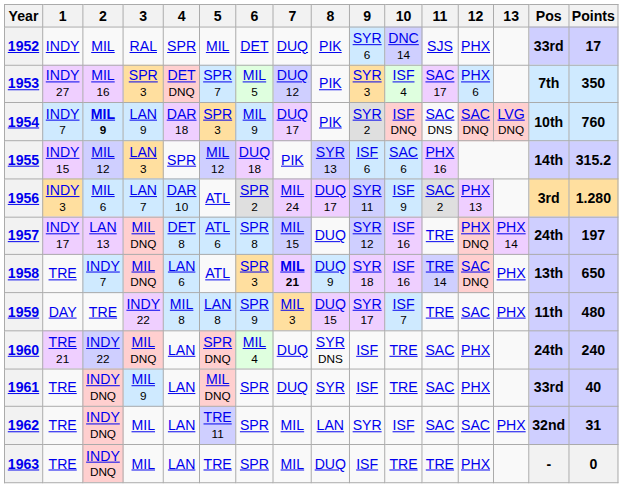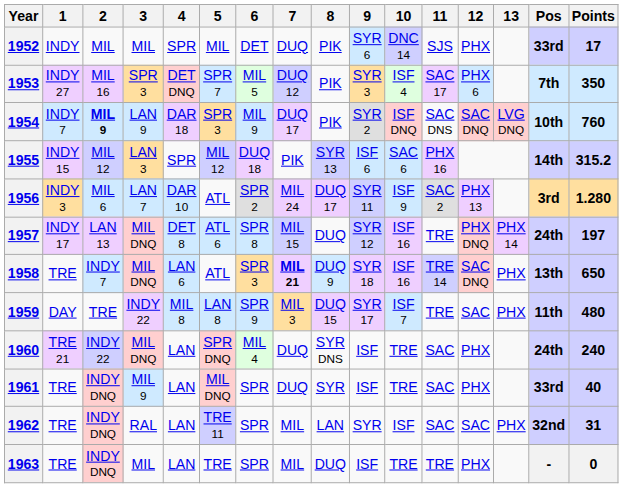1952 | 3: RAL -> MIL
1962 | 3: MIL -> RAL
